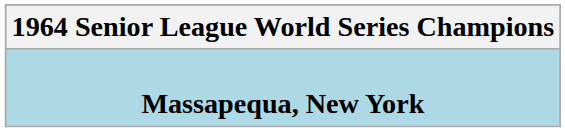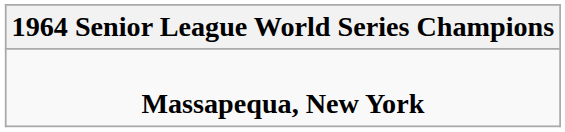row 2 | column 1: lightblue background -> no background
